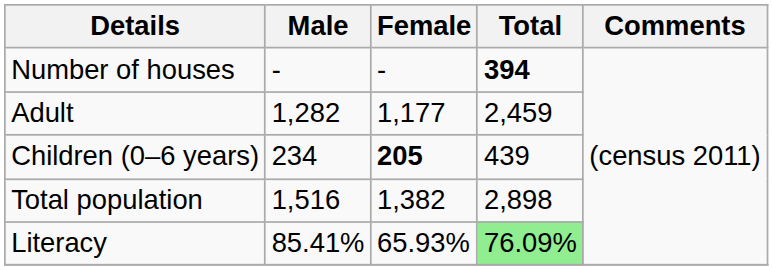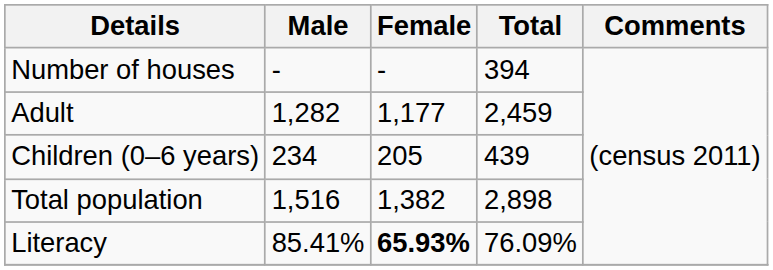Number of houses | Total: bold -> normal
Children (0–6 years) | Female: bold -> normal
Literacy | Female: normal -> bold
Literacy | Total: lightgreen background -> no background
